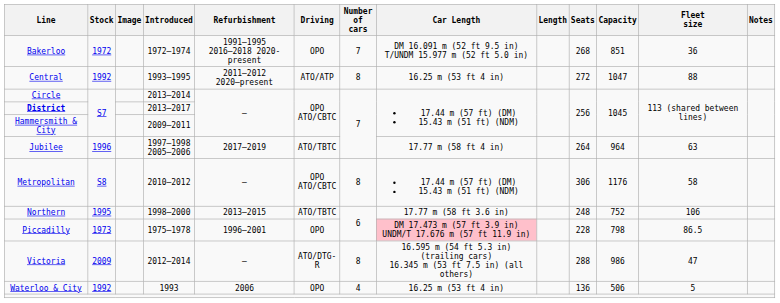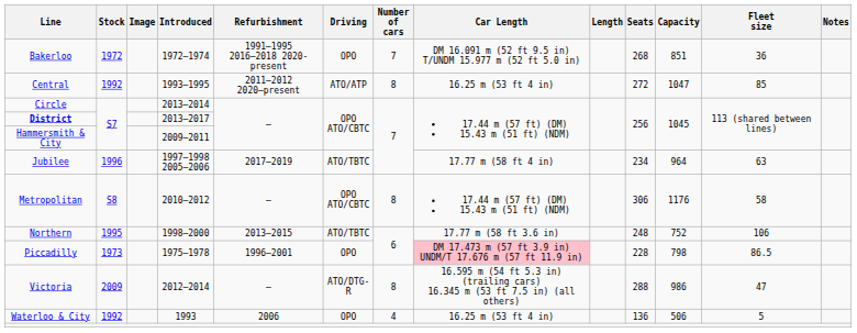Central | Fleet size: 88 -> 85
Jubilee | Seats: 264 -> 234
